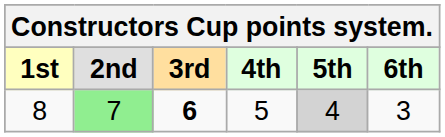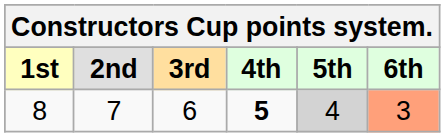8 | 2nd: lightgreen background -> no background
8 | 3rd: bold -> normal
8 | 4th: normal -> bold
8 | 6th: no background -> lightsalmon background
